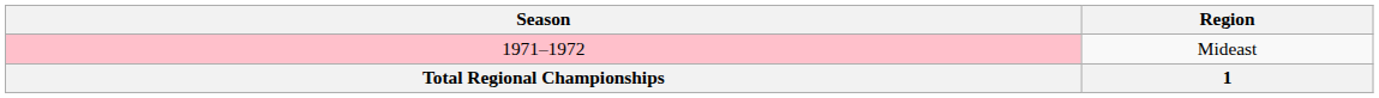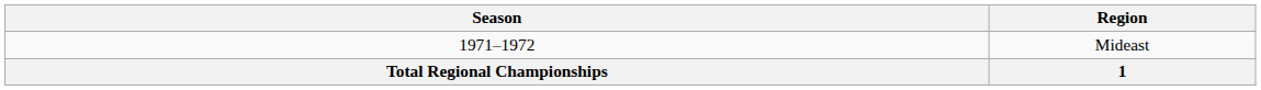Mideast | Season: pink background -> no background
